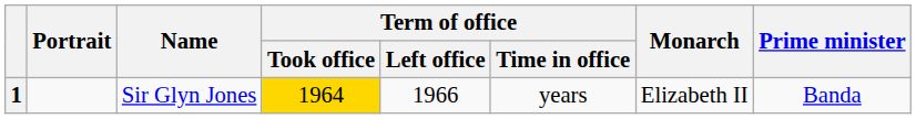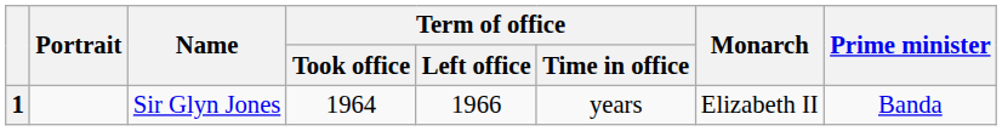1 | Term of office / Took office: gold background -> no background
